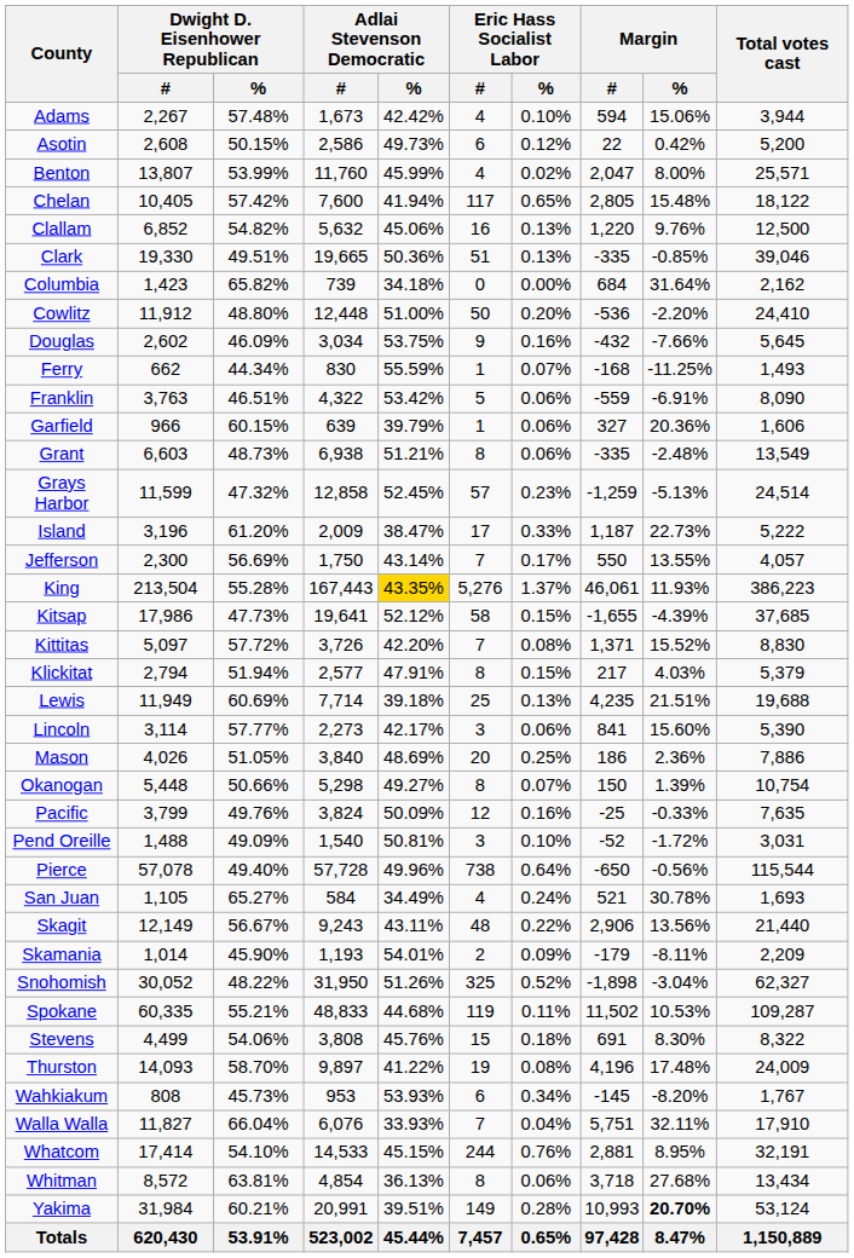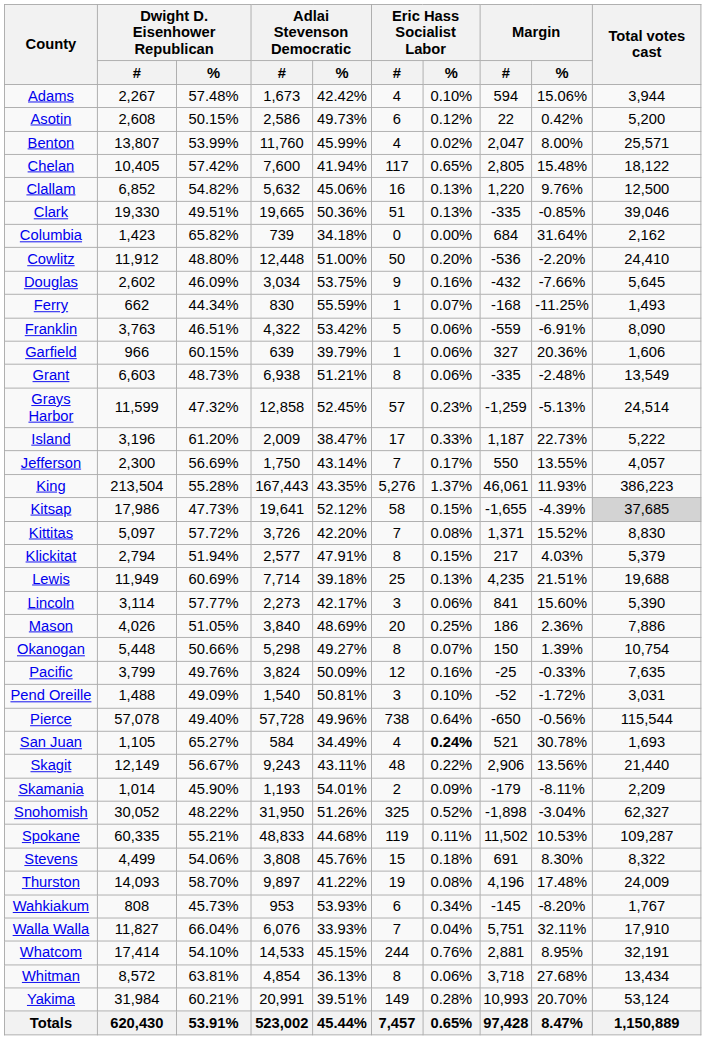King | Adlai Stevenson Democratic / %: gold background -> no background
Kitsap | Total votes cast: no background -> lightgrey background
San Juan | Eric Hass Socialist Labor / %: normal -> bold
Yakima | Margin / %: bold -> normal
